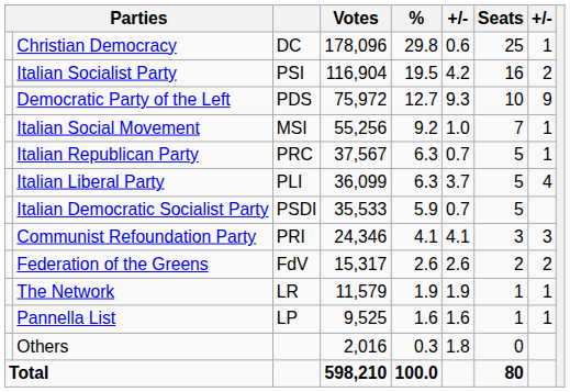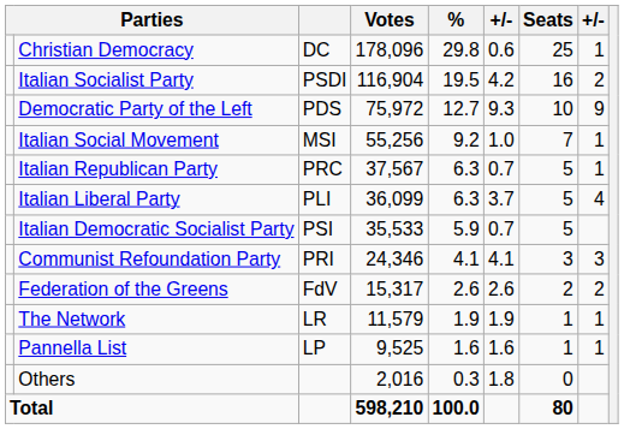Italian Socialist Party | column 3: PSI -> PSDI
Italian Democratic Socialist Party | column 3: PSDI -> PSI
